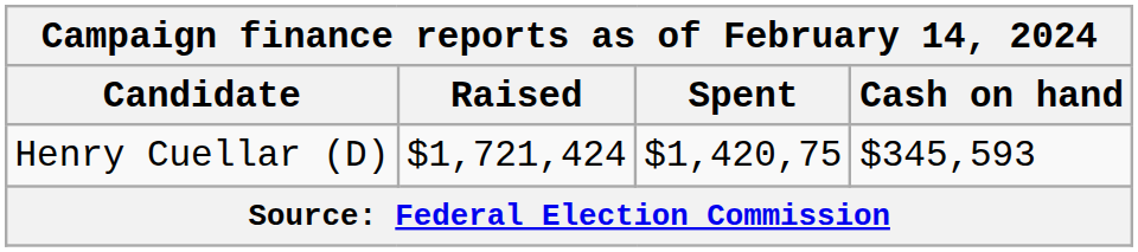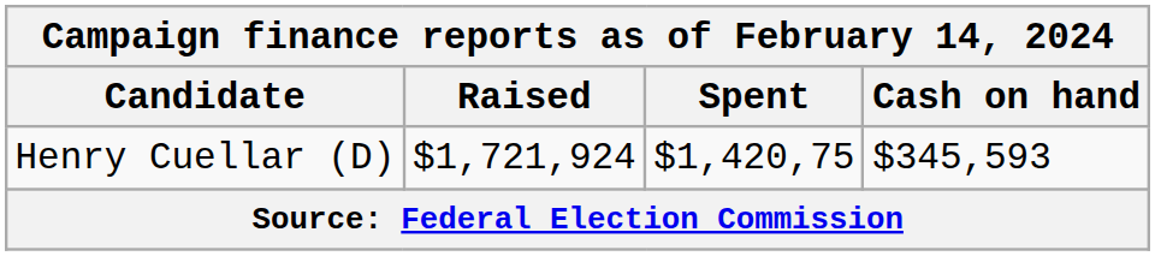Henry Cuellar (D) | Raised: $1,721,424 -> $1,721,924
